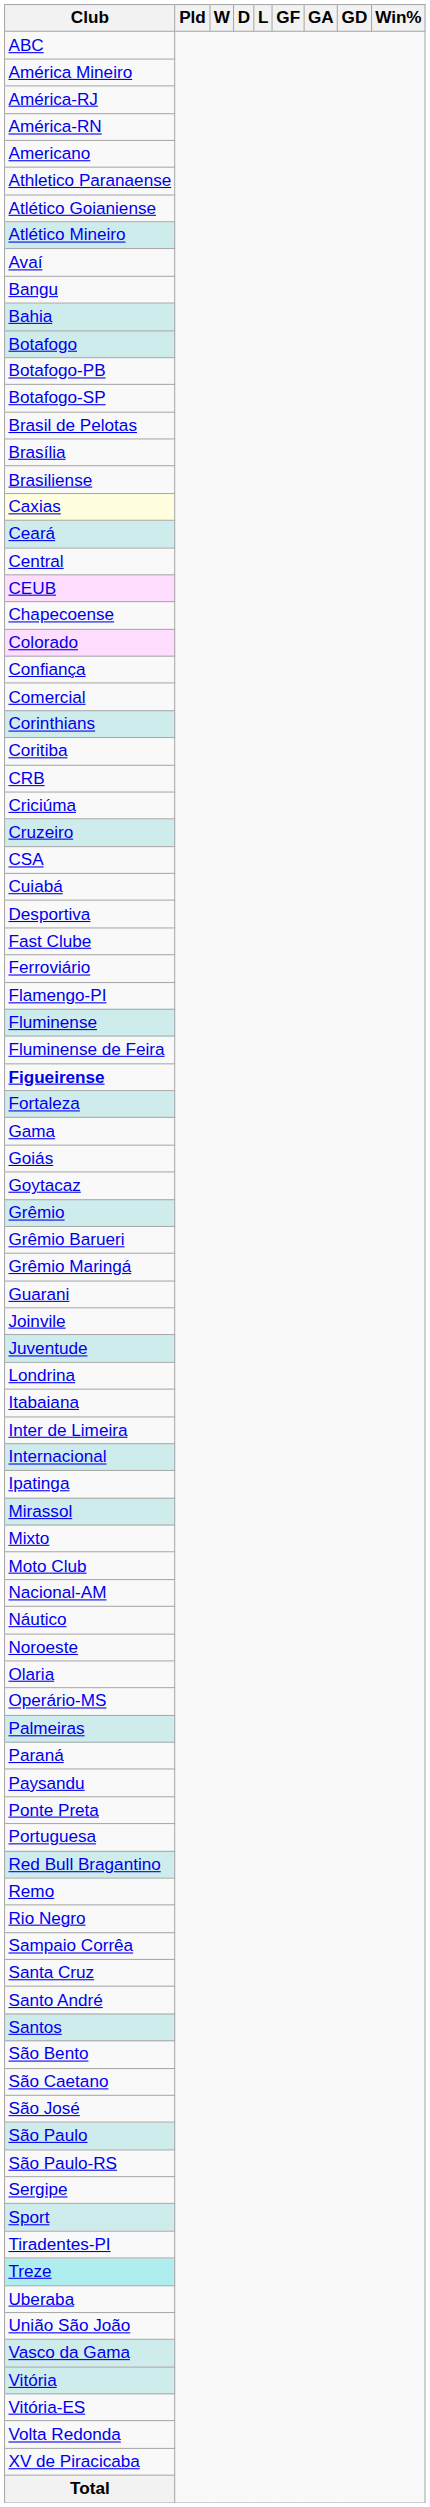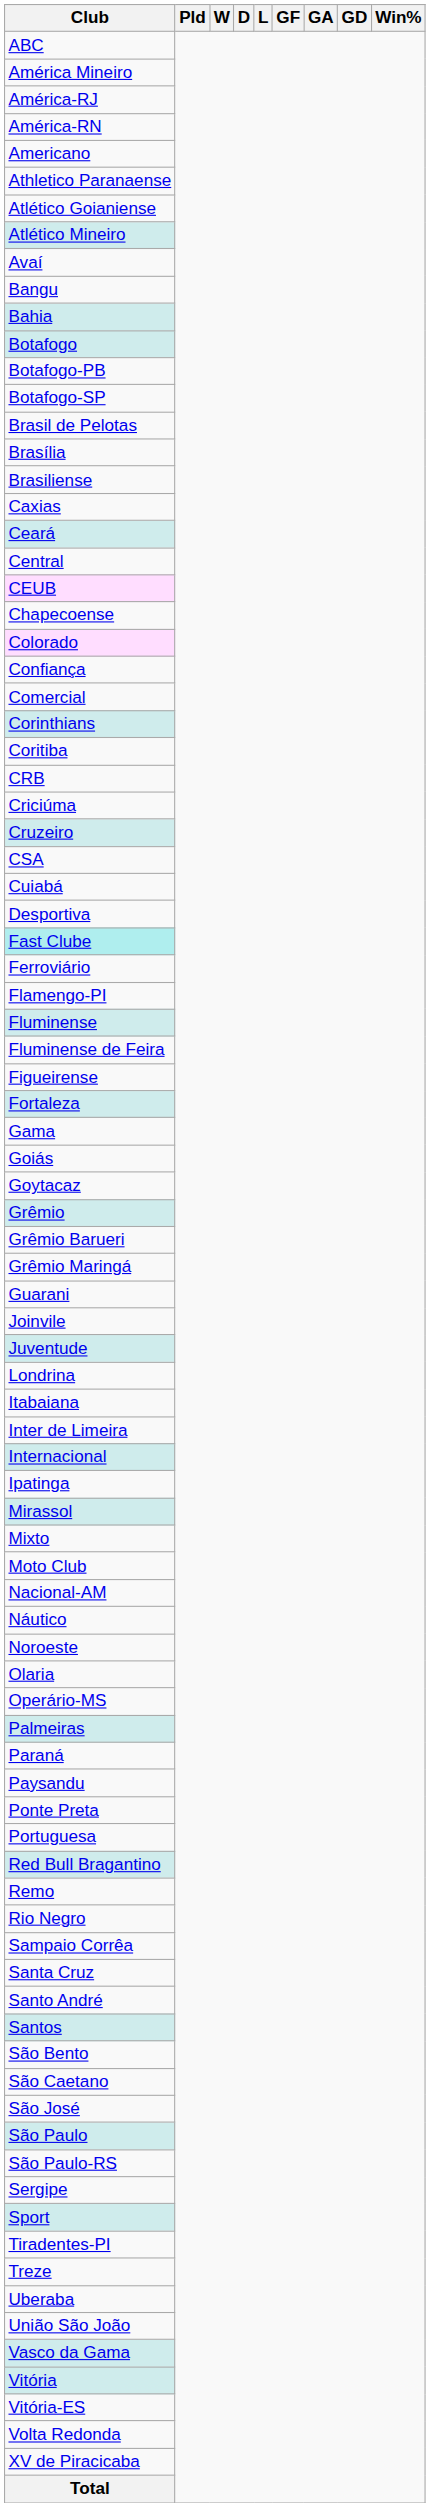Caxias | Club: lightyellow background -> no background
Fast Clube | Club: no background -> paleturquoise background
Figueirense | Club: bold -> normal
Treze | Club: paleturquoise background -> no background
